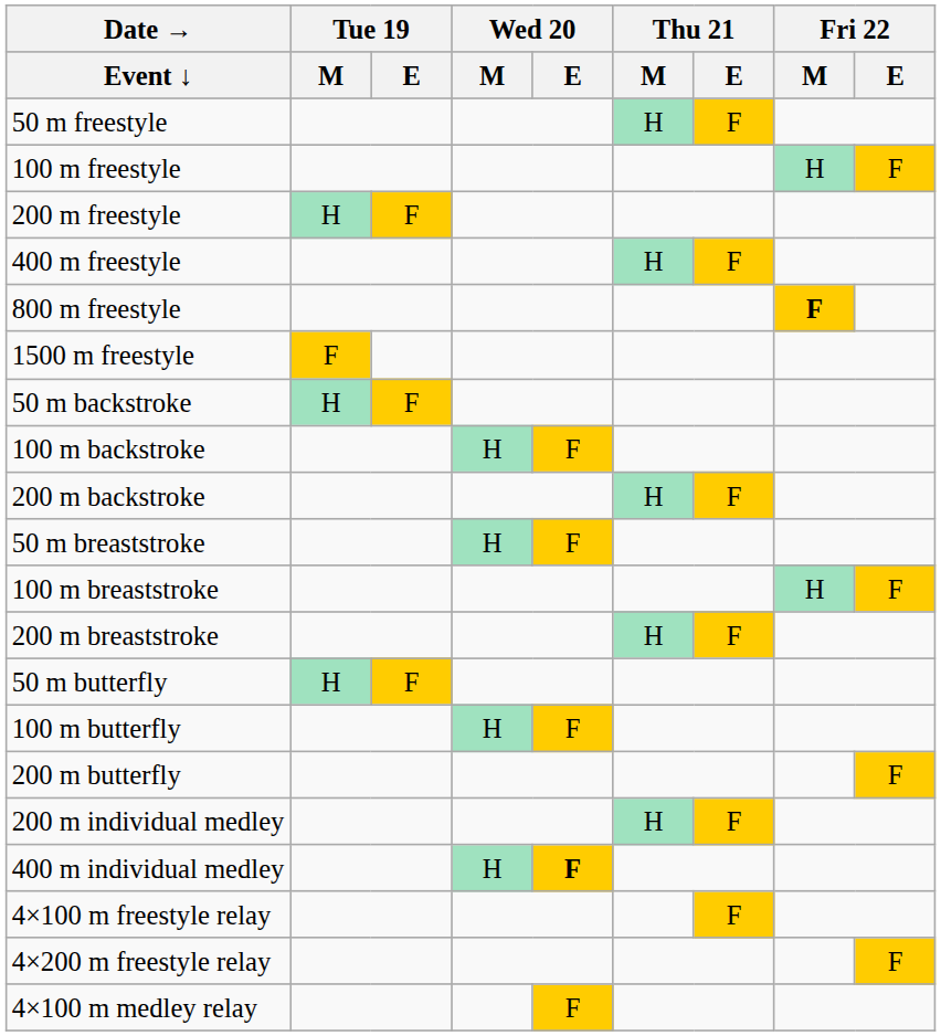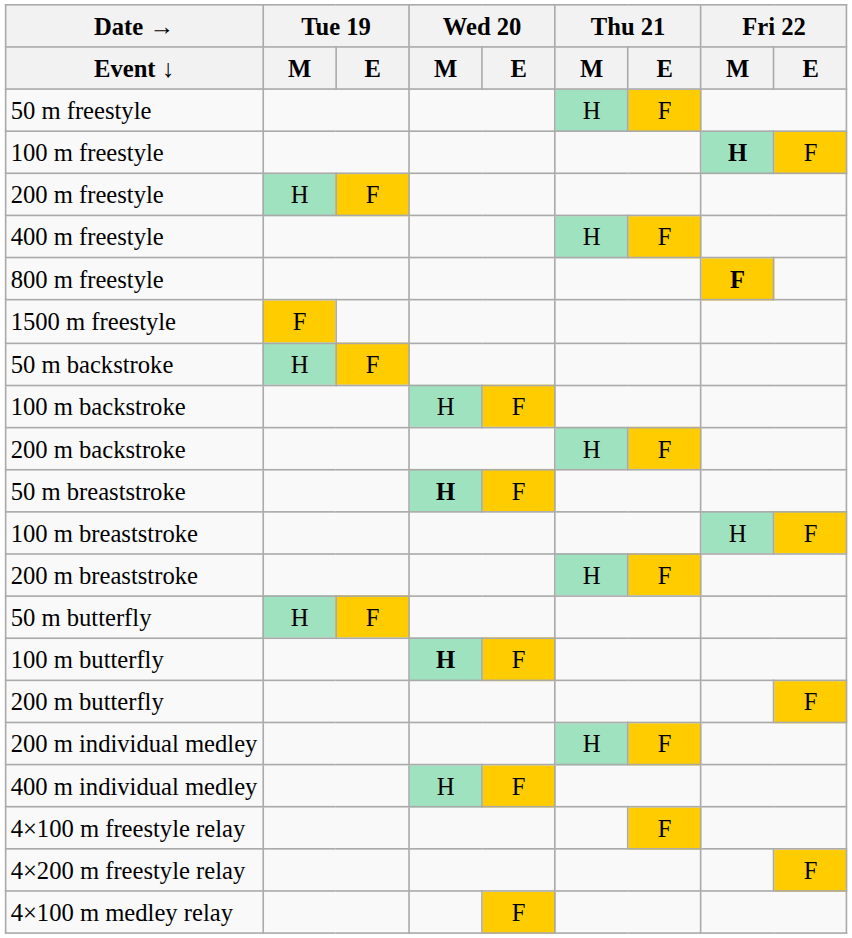100 m freestyle | Fri 22 / M: normal -> bold
50 m breaststroke | Wed 20 / M: normal -> bold
100 m butterfly | Wed 20 / M: normal -> bold
400 m individual medley | Wed 20 / E: bold -> normal
